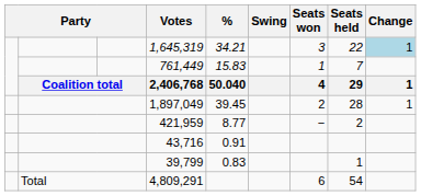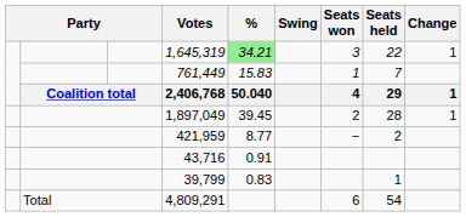1,645,319 | %: no background -> lightgreen background
1,645,319 | Change: lightblue background -> no background
